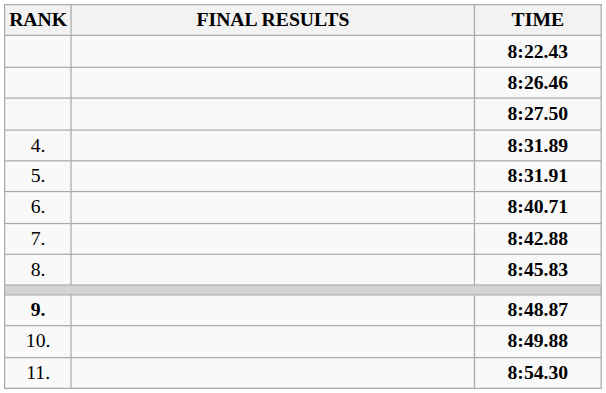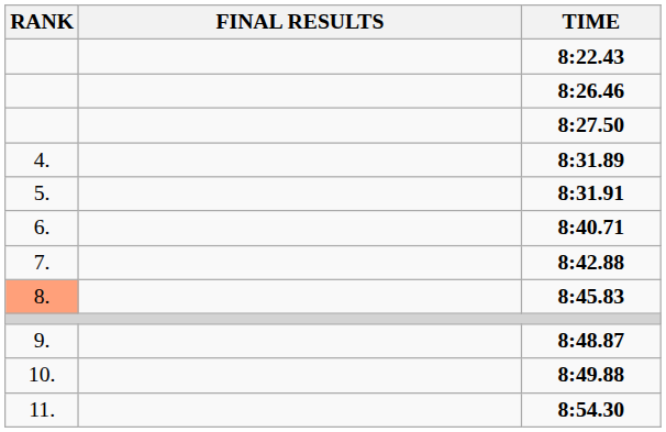8:45.83 | RANK: no background -> lightsalmon background
8:48.87 | RANK: bold -> normal
